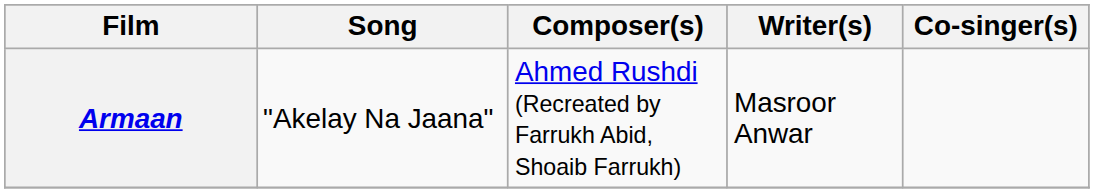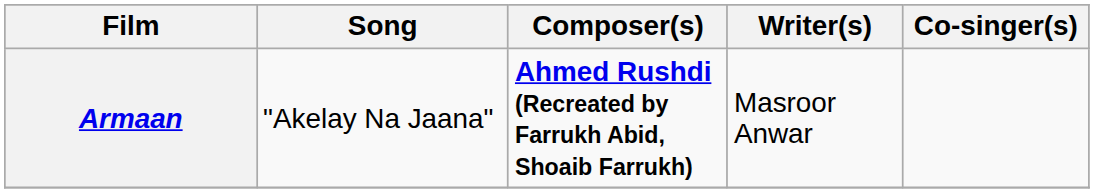Armaan | Composer(s): normal -> bold
